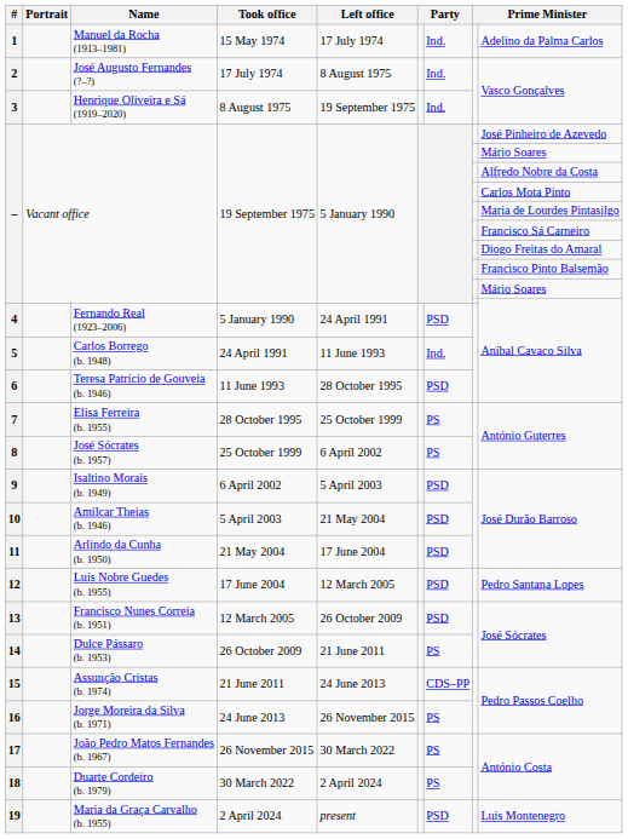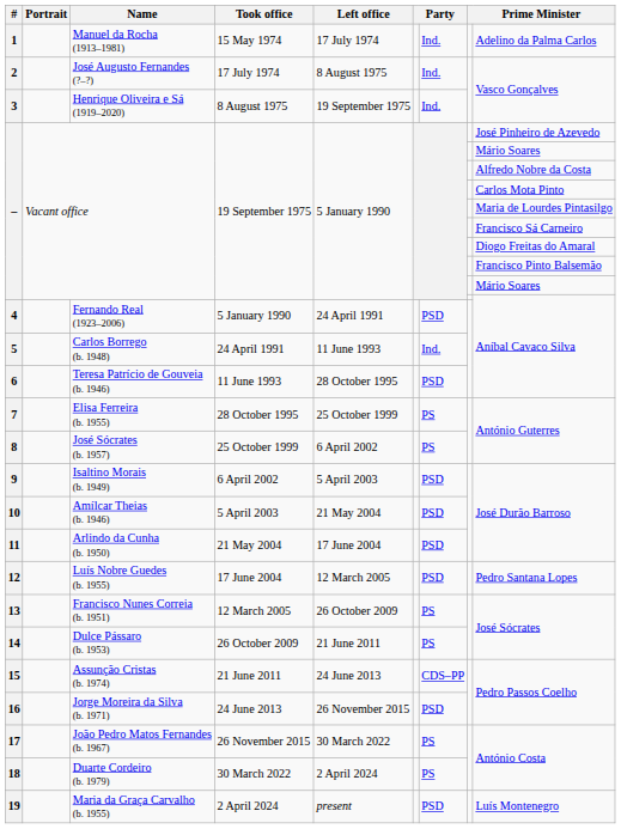13 | column 7: PSD -> PS
16 | column 7: PS -> PSD
